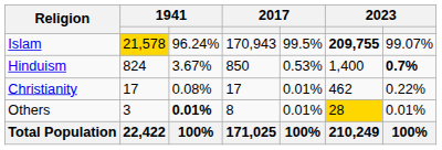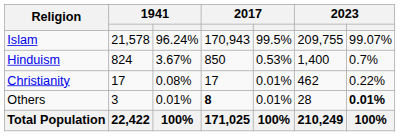Islam | column 2: gold background -> no background
Islam | column 6: bold -> normal
Hinduism | column 7: bold -> normal
Others | column 3: bold -> normal
Others | column 4: normal -> bold
Others | column 6: gold background -> no background
Others | column 7: normal -> bold
